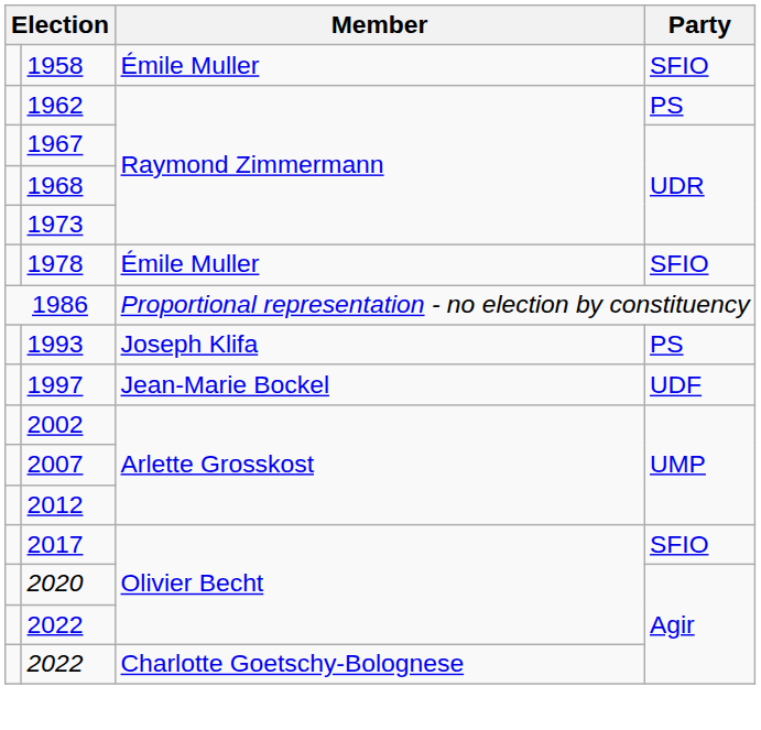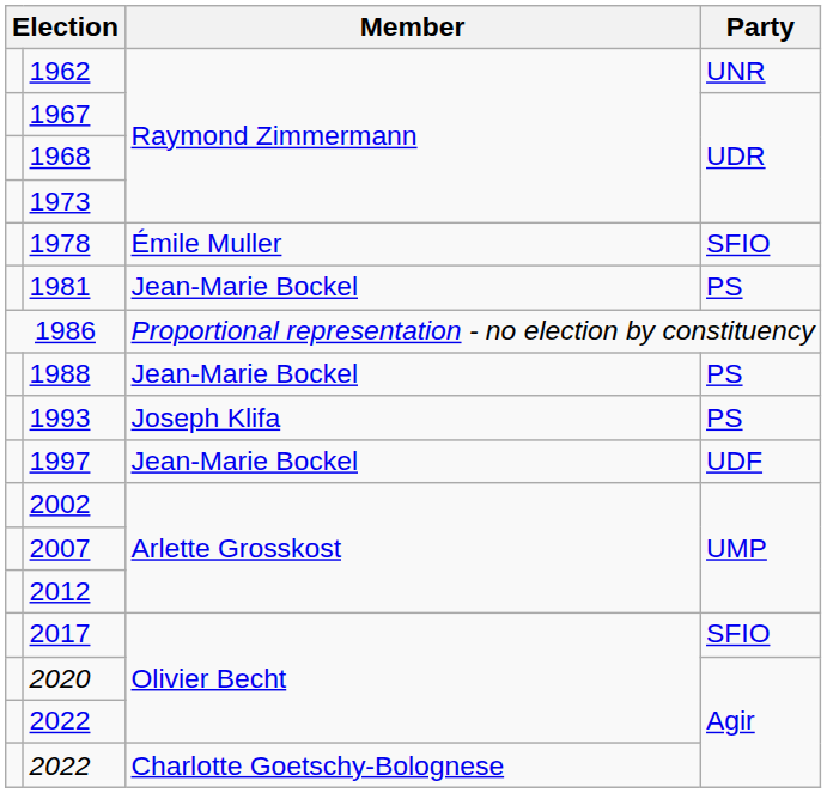- row: 1958 | Émile Muller | SFIO
1962 | Party: PS -> UNR
+ row: 1981 | Jean-Marie Bockel | PS
+ row: 1988 | Jean-Marie Bockel | PS
